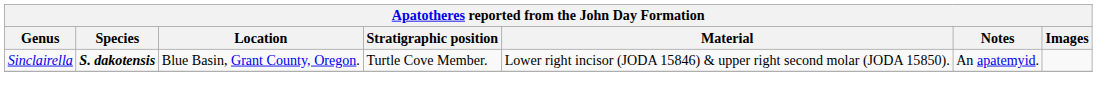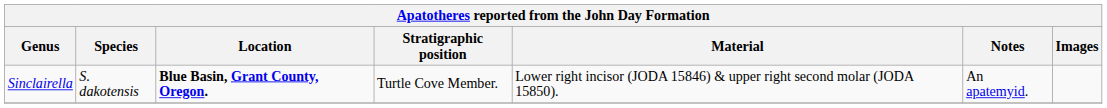Sinclairella | Species: bold -> normal
Sinclairella | Location: normal -> bold
